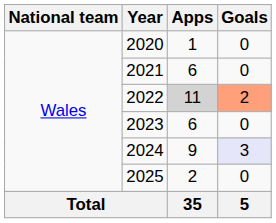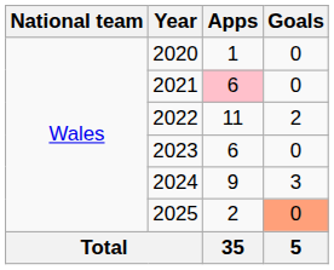2021 | Apps: no background -> pink background
2022 | Apps: lightgrey background -> no background
2022 | Goals: lightsalmon background -> no background
2024 | Goals: lavender background -> no background
2025 | Goals: no background -> lightsalmon background
